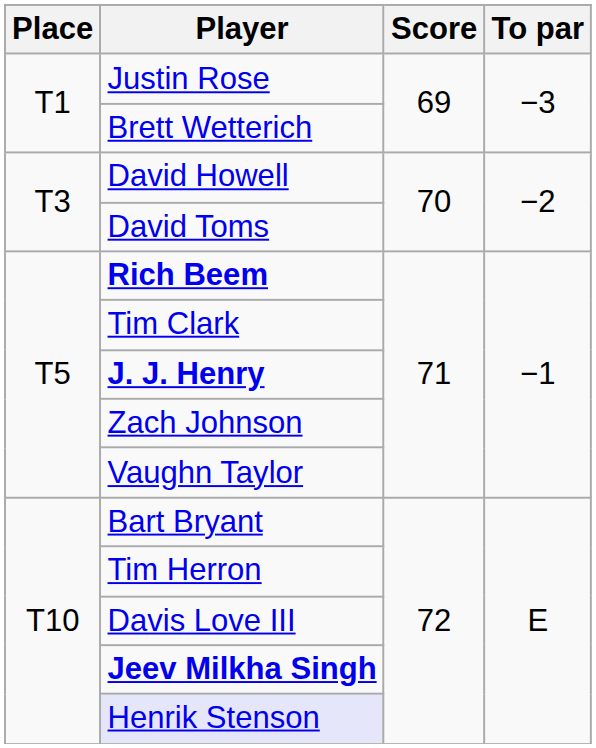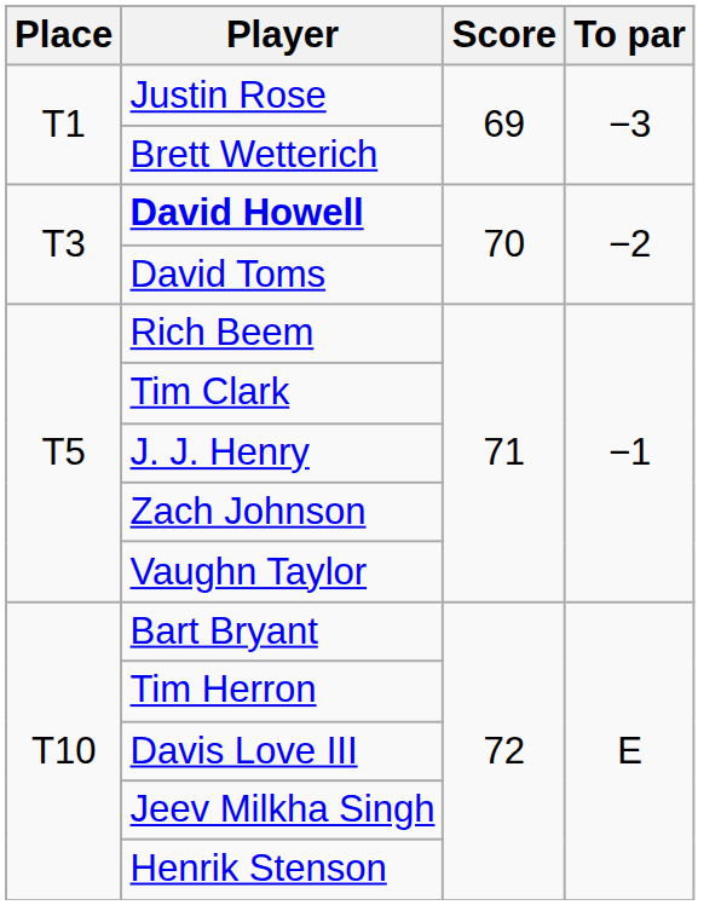David Howell | Player: normal -> bold
Rich Beem | Player: bold -> normal
J. J. Henry | Player: bold -> normal
Jeev Milkha Singh | Player: bold -> normal
Henrik Stenson | Player: lavender background -> no background
